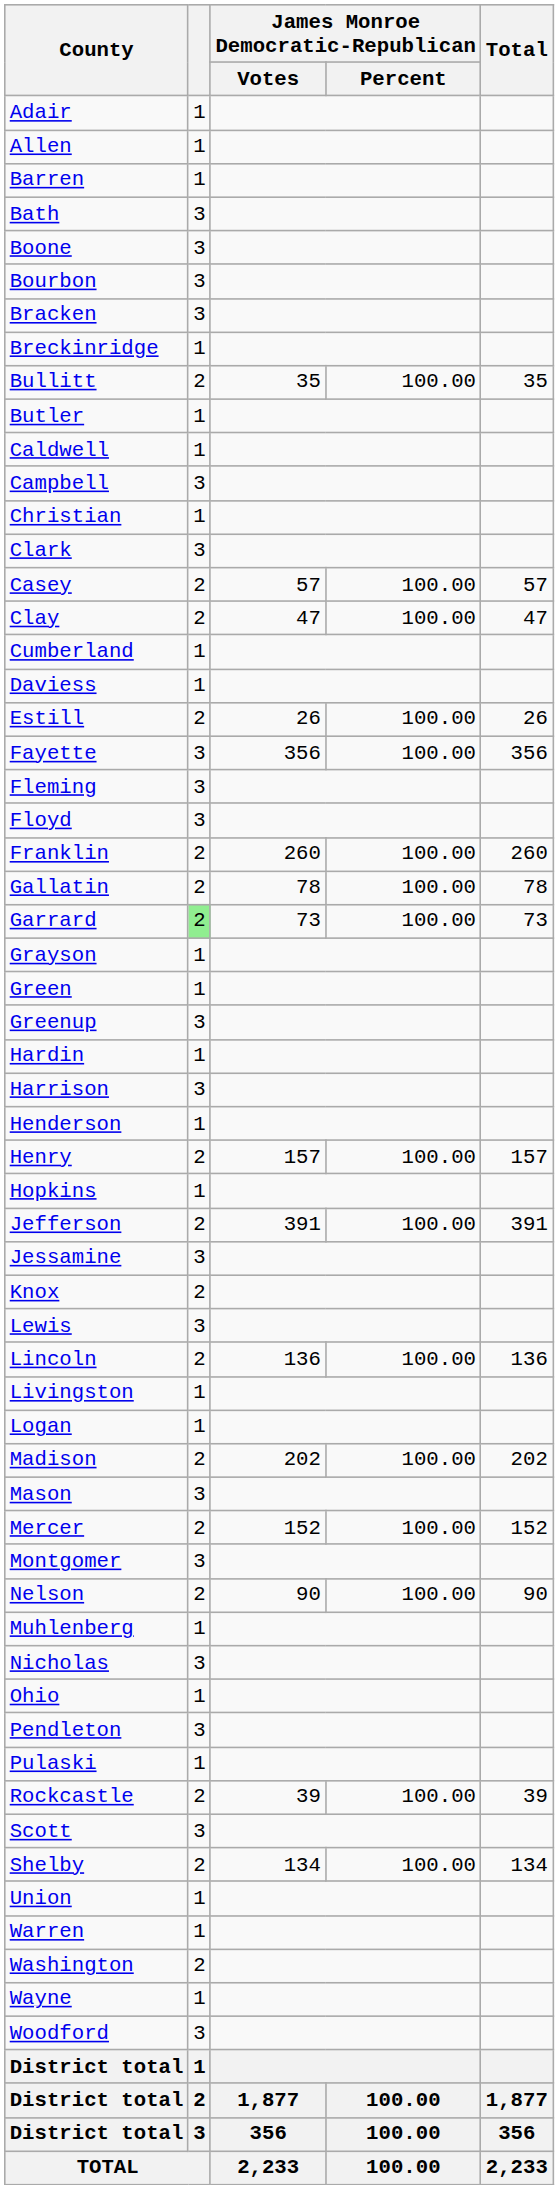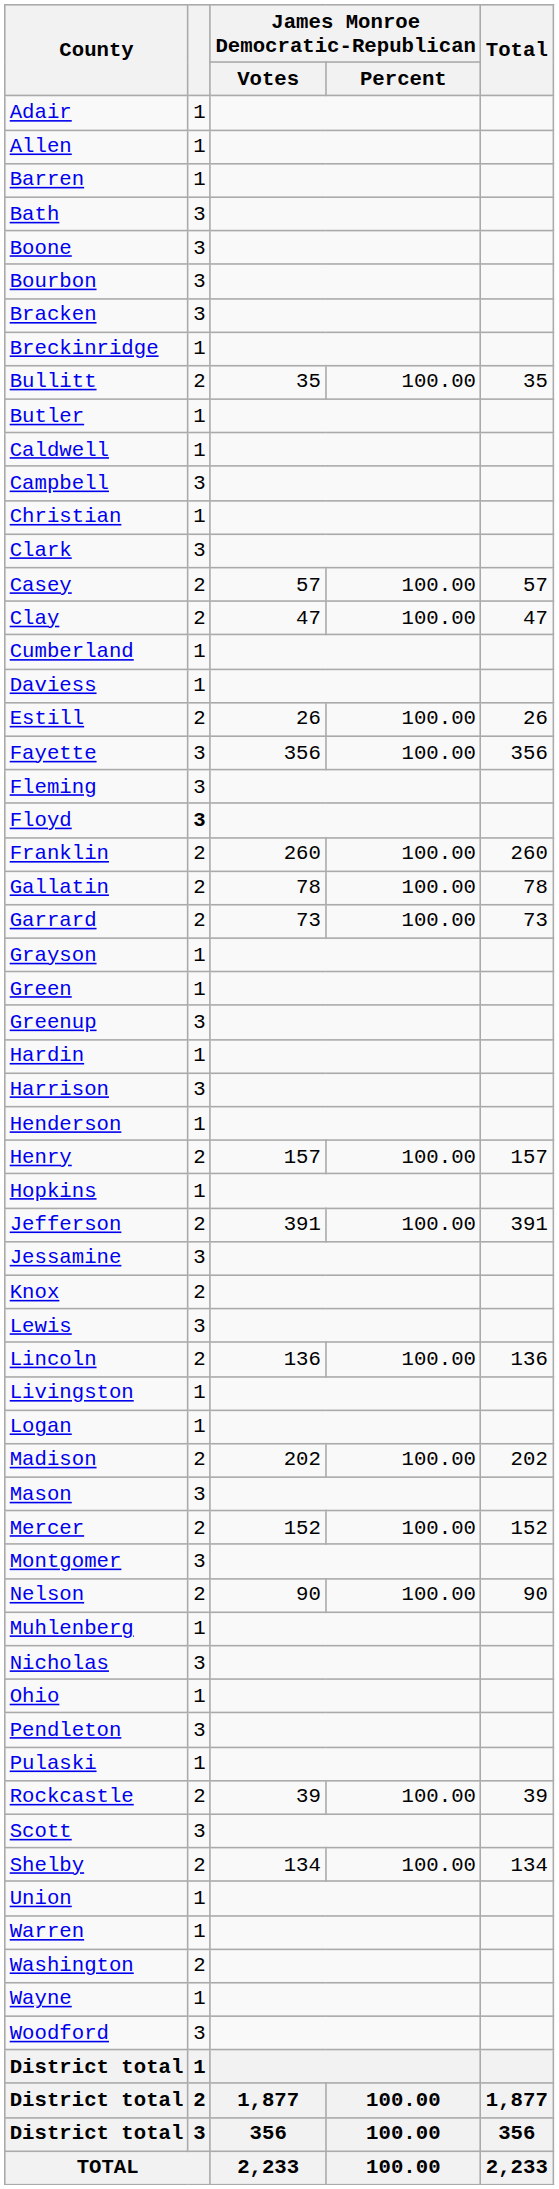Floyd | column 2: normal -> bold
Garrard | column 2: lightgreen background -> no background
